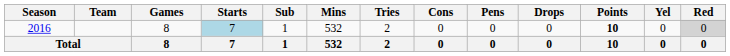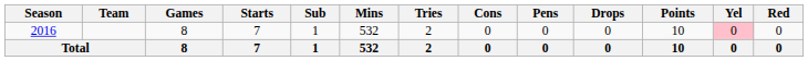2016 | Starts: lightblue background -> no background
2016 | Points: bold -> normal
2016 | Yel: no background -> pink background
2016 | Red: lightgrey background -> no background
